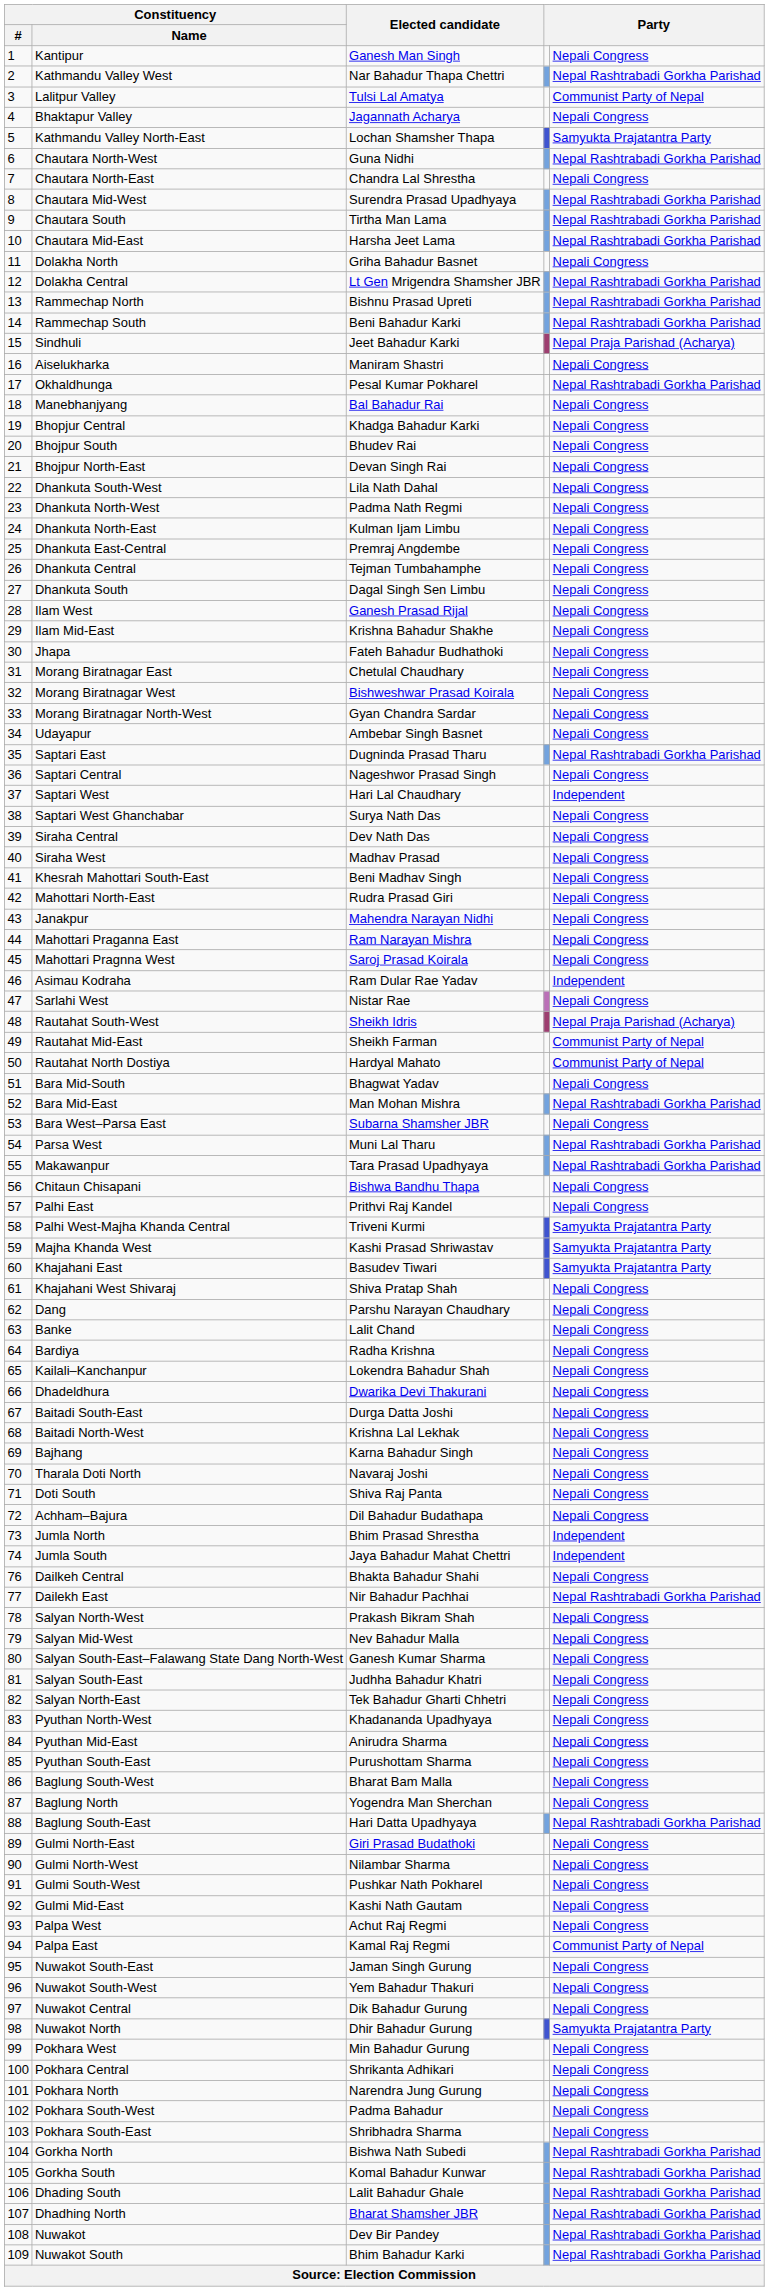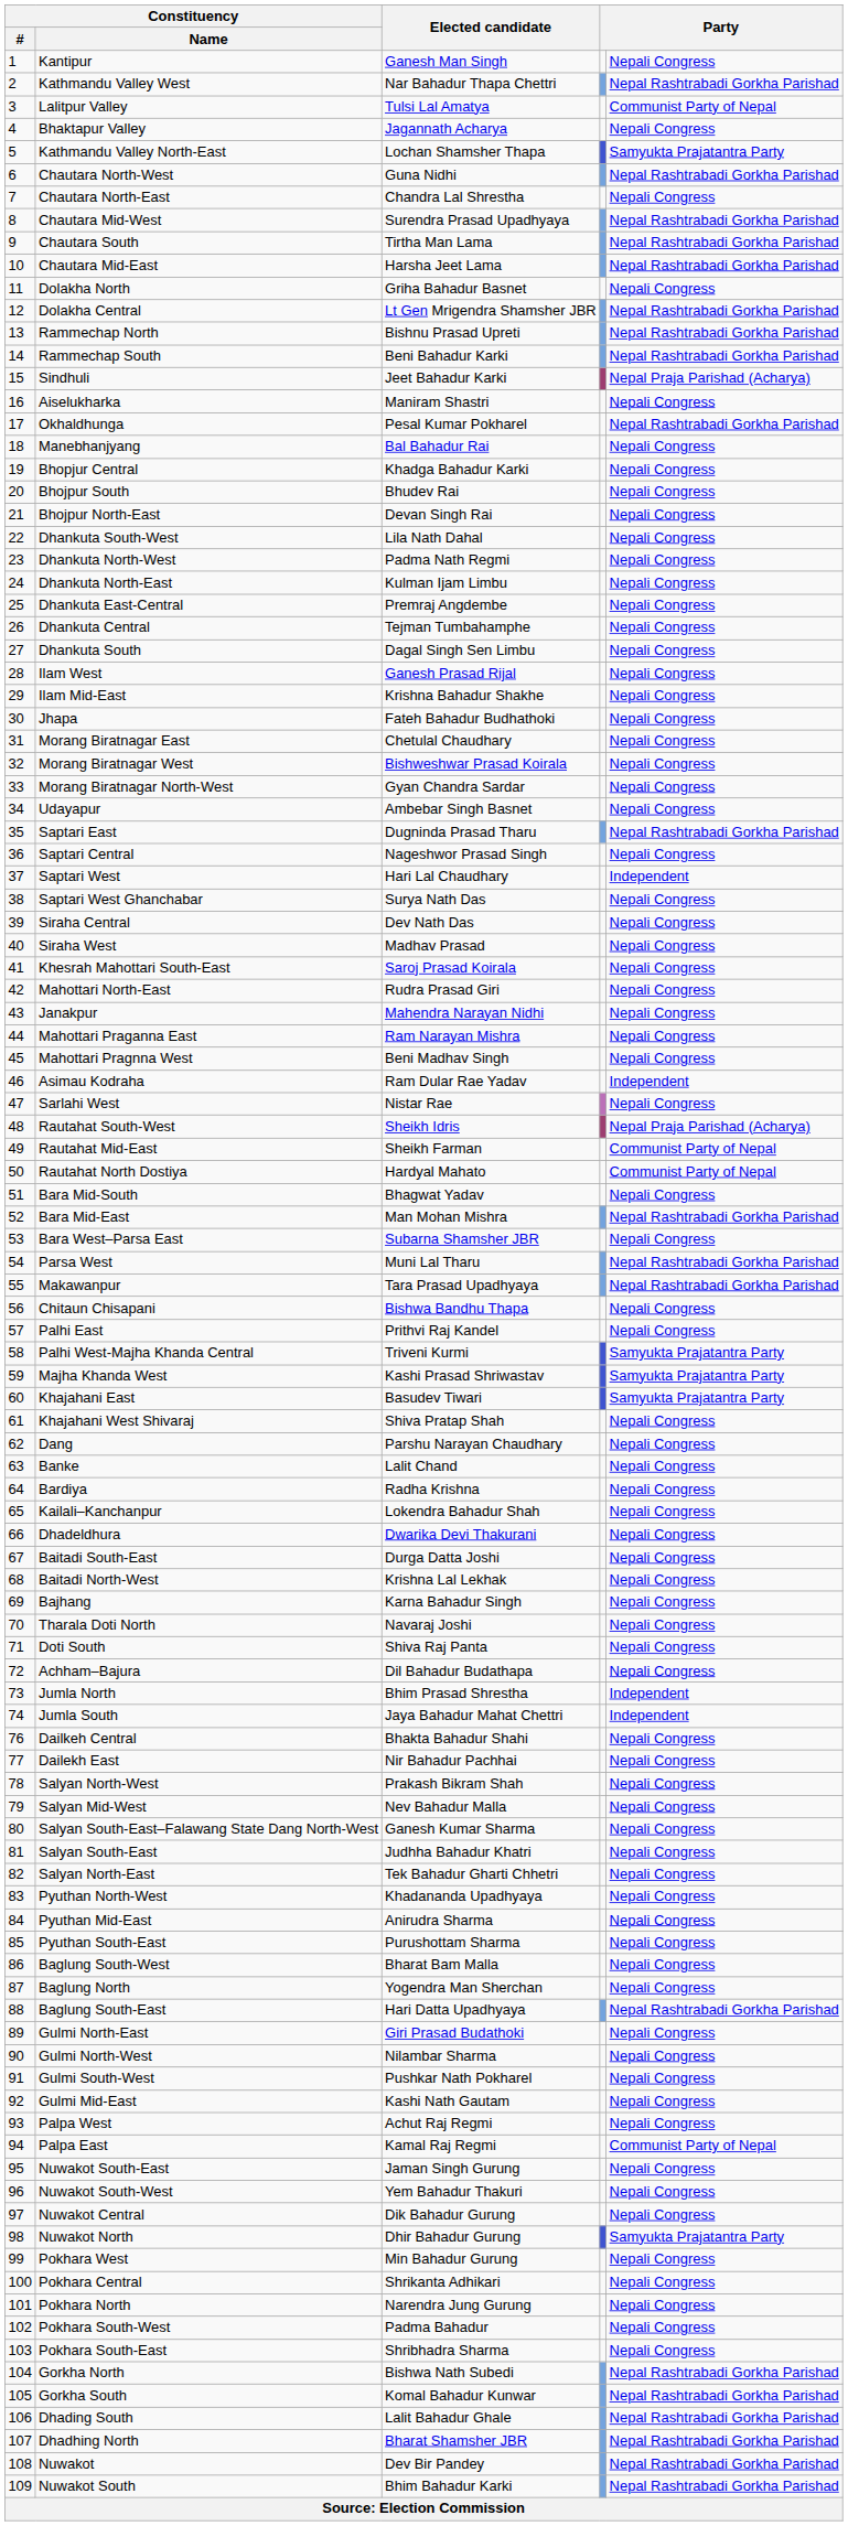Khesrah Mahottari South-East | Elected candidate: Beni Madhav Singh -> Saroj Prasad Koirala
Mahottari Pragnna West | Elected candidate: Saroj Prasad Koirala -> Beni Madhav Singh
Dailekh East | column 5: Nepal Rashtrabadi Gorkha Parishad -> Nepali Congress
